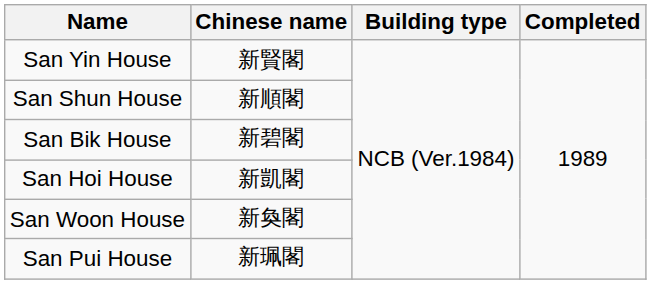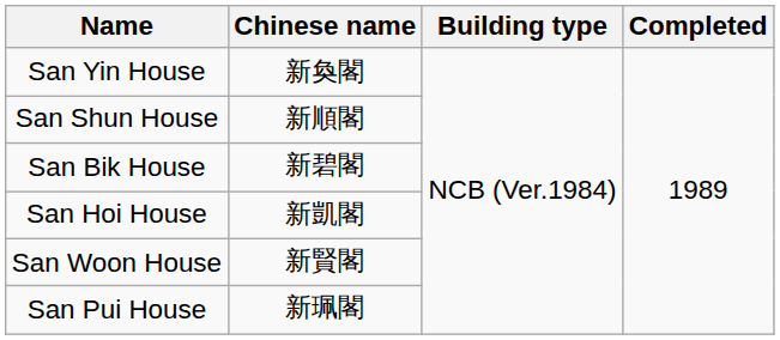San Yin House | Chinese name: 新賢閣 -> 新奐閣
San Woon House | Chinese name: 新奐閣 -> 新賢閣
